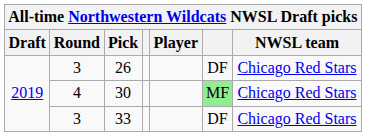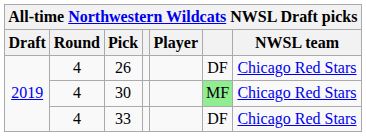26 | Round: 3 -> 4
33 | Round: 3 -> 4
